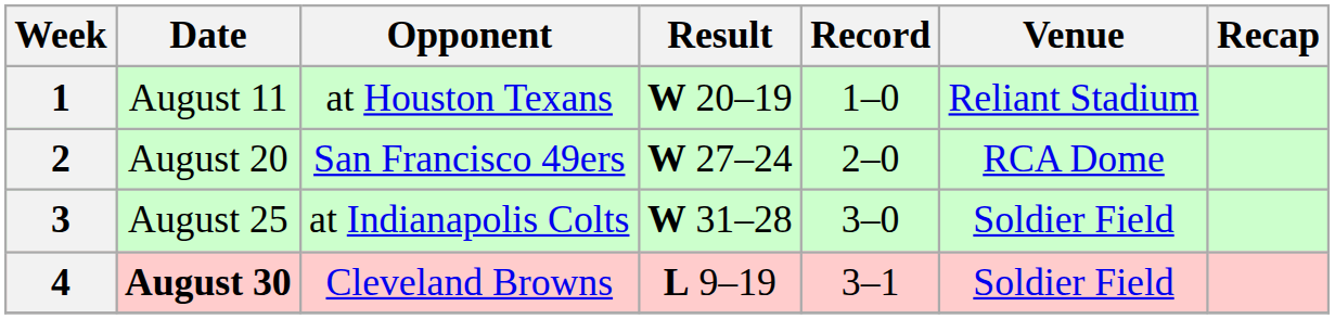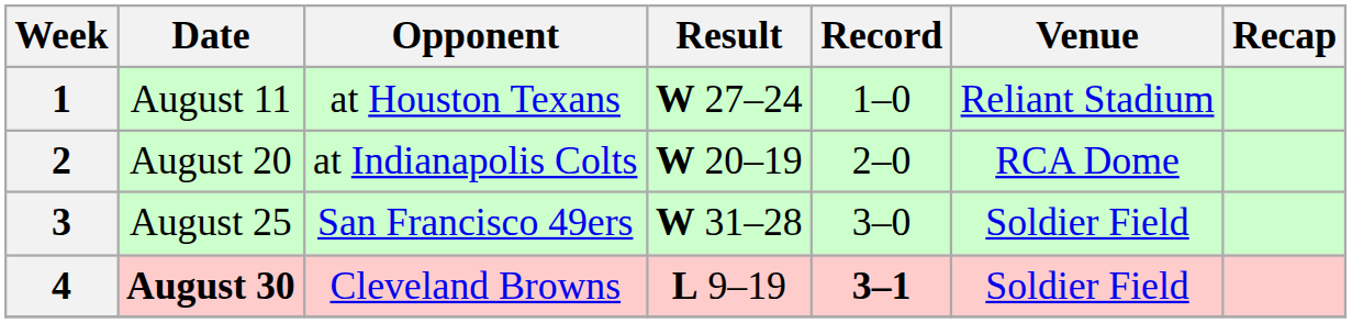1 | Result: W 20–19 -> W 27–24
2 | Opponent: San Francisco 49ers -> at Indianapolis Colts
2 | Result: W 27–24 -> W 20–19
3 | Opponent: at Indianapolis Colts -> San Francisco 49ers
4 | Record: normal -> bold
